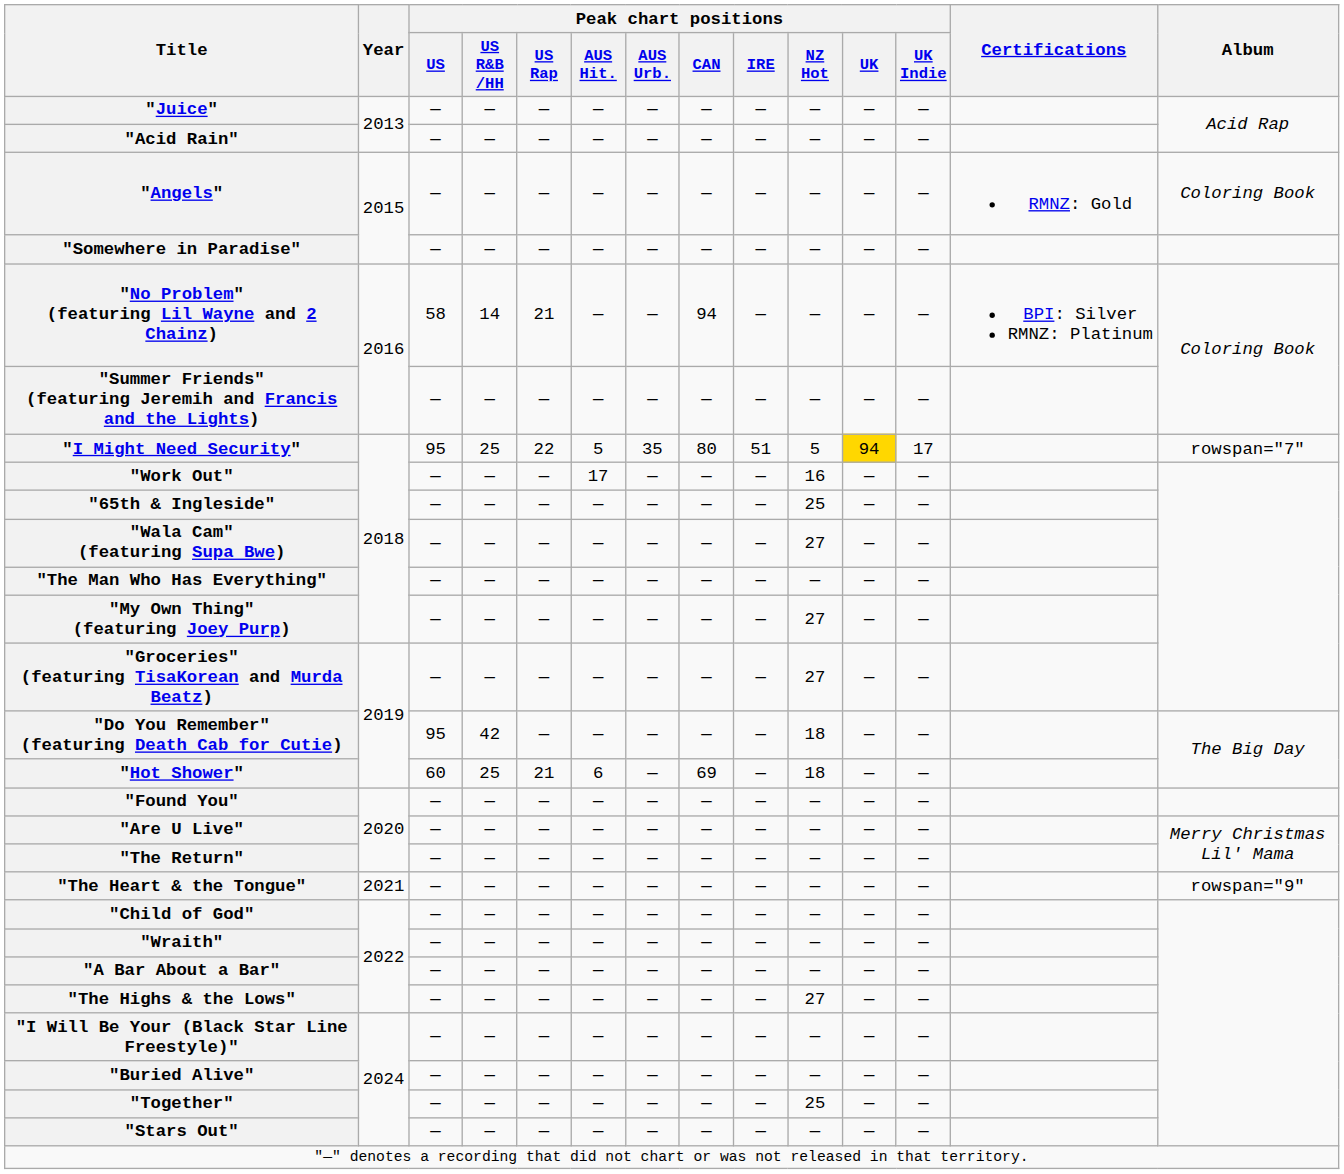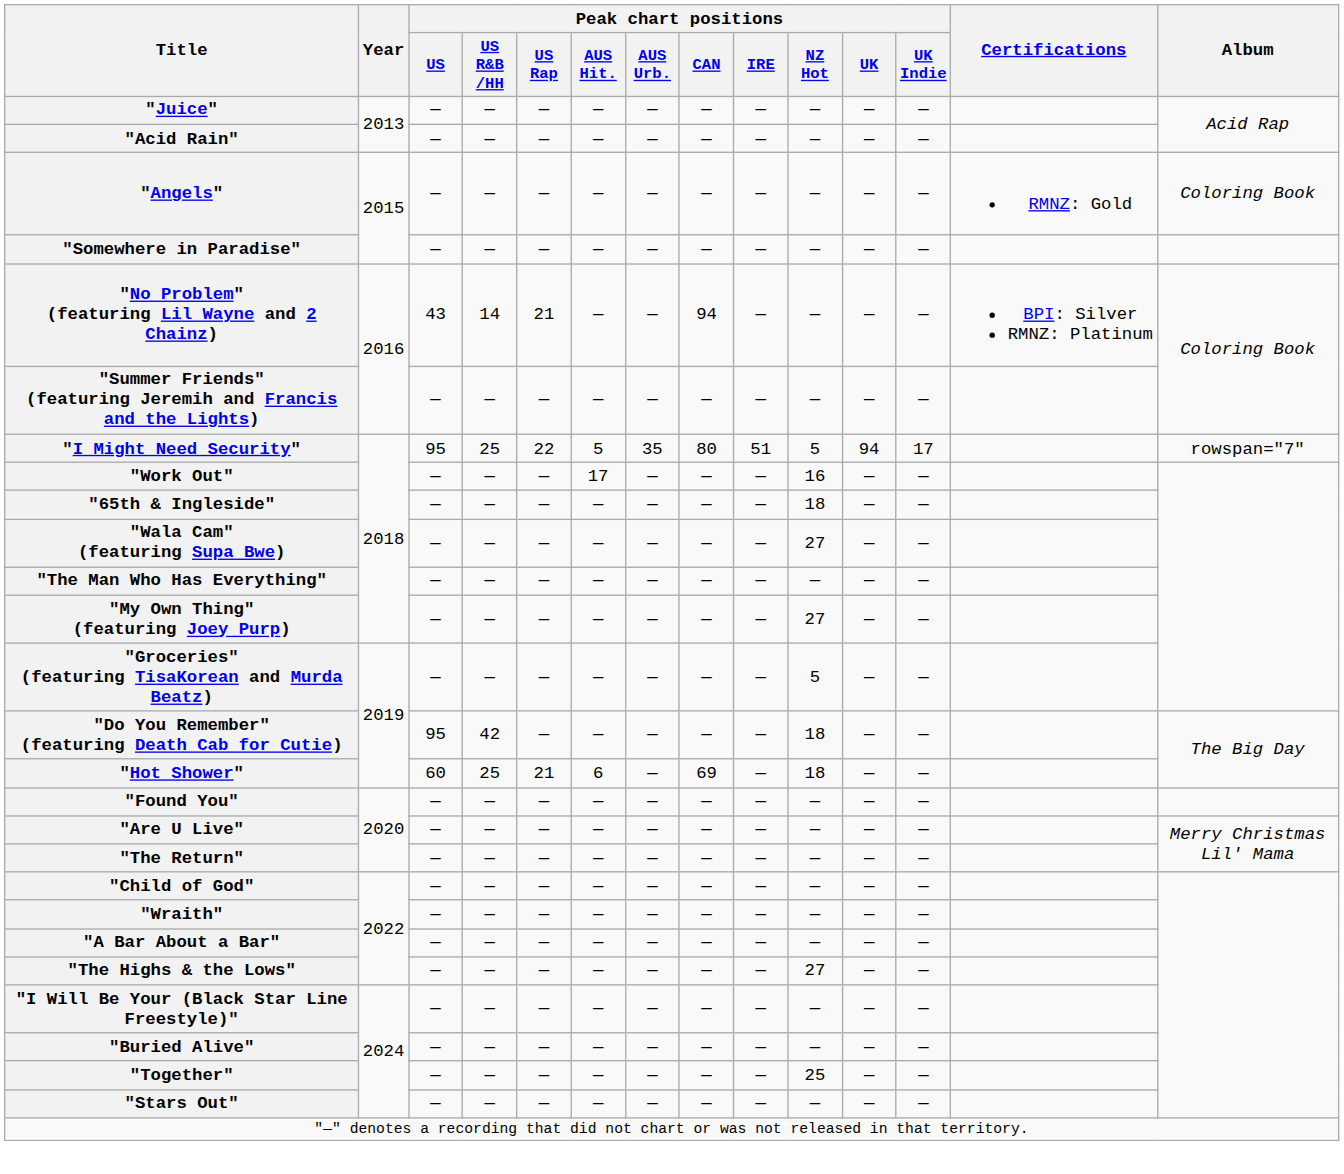"No Problem" (featuring Lil Wayne and 2 Chainz) | Peak chart positions / US: 58 -> 43
"I Might Need Security" | Peak chart positions / UK: gold background -> no background
"65th & Ingleside" | Peak chart positions / NZ Hot: 25 -> 18
"Groceries" (featuring TisaKorean and Murda Beatz) | Peak chart positions / NZ Hot: 27 -> 5
- row: "The Heart & the Tongue" | 2021 | — | — | — | — | — | — | — | — | — | — | rowspan="9"
